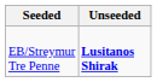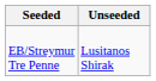EB/Streymur Tre Penne | Unseeded: bold -> normal
